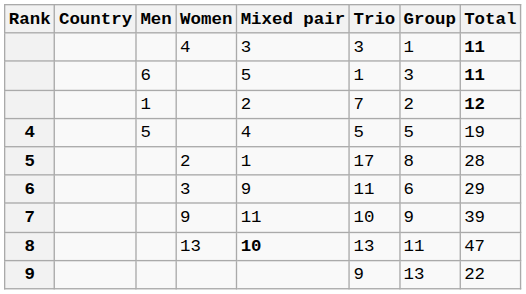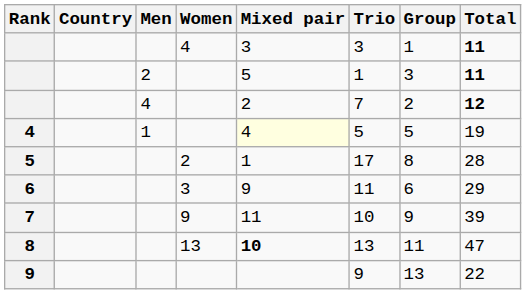row 3 | Men: 6 -> 2
row 4 | Men: 1 -> 4
row 5 | Men: 5 -> 1
row 5 | Mixed pair: no background -> lightyellow background
